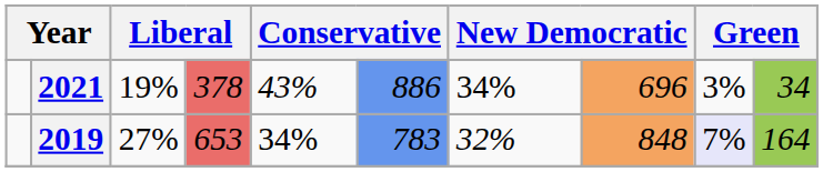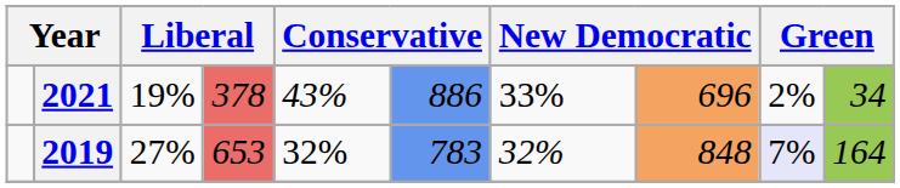2021 | column 7: 34% -> 33%
2021 | column 9: 3% -> 2%
2019 | column 5: 34% -> 32%
